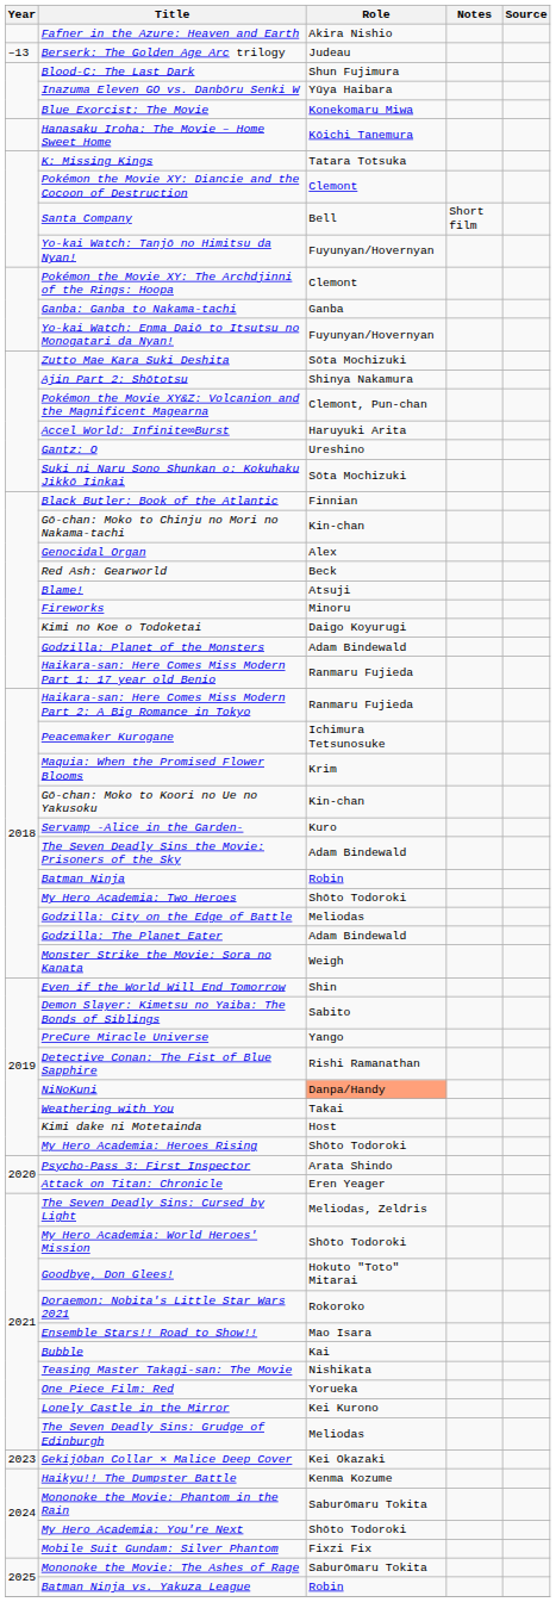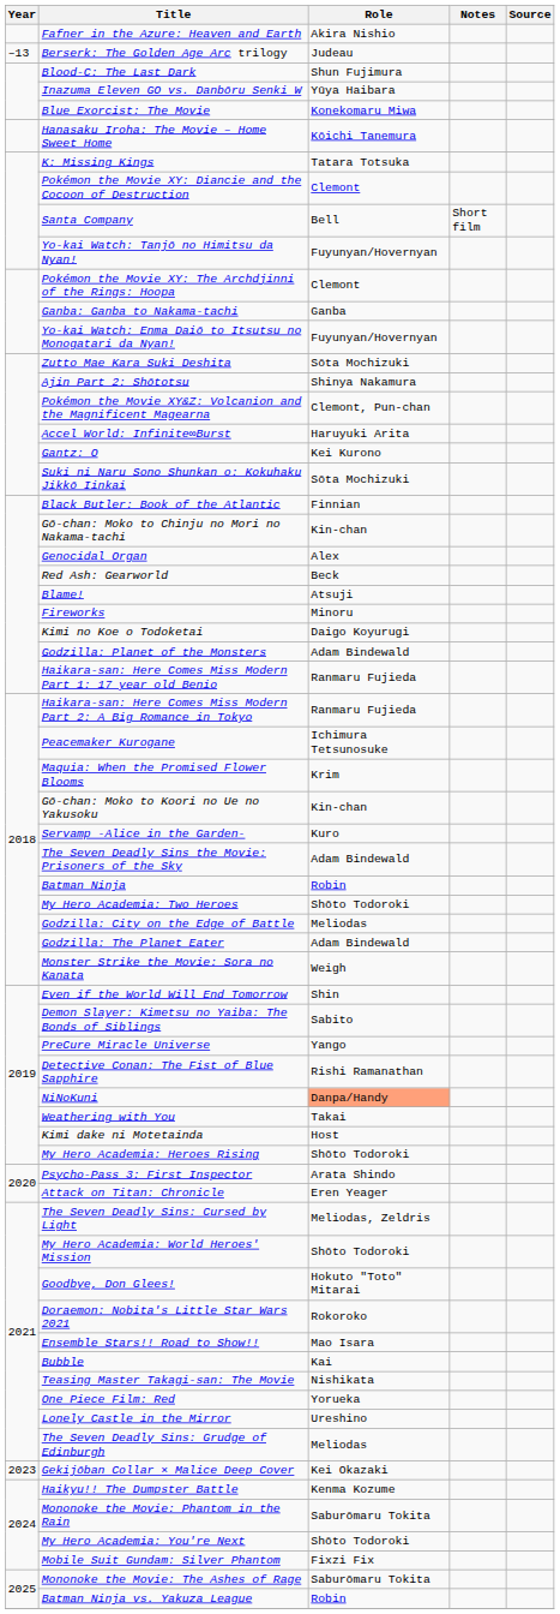Gantz: O | Role: Ureshino -> Kei Kurono
Lonely Castle in the Mirror | Role: Kei Kurono -> Ureshino
